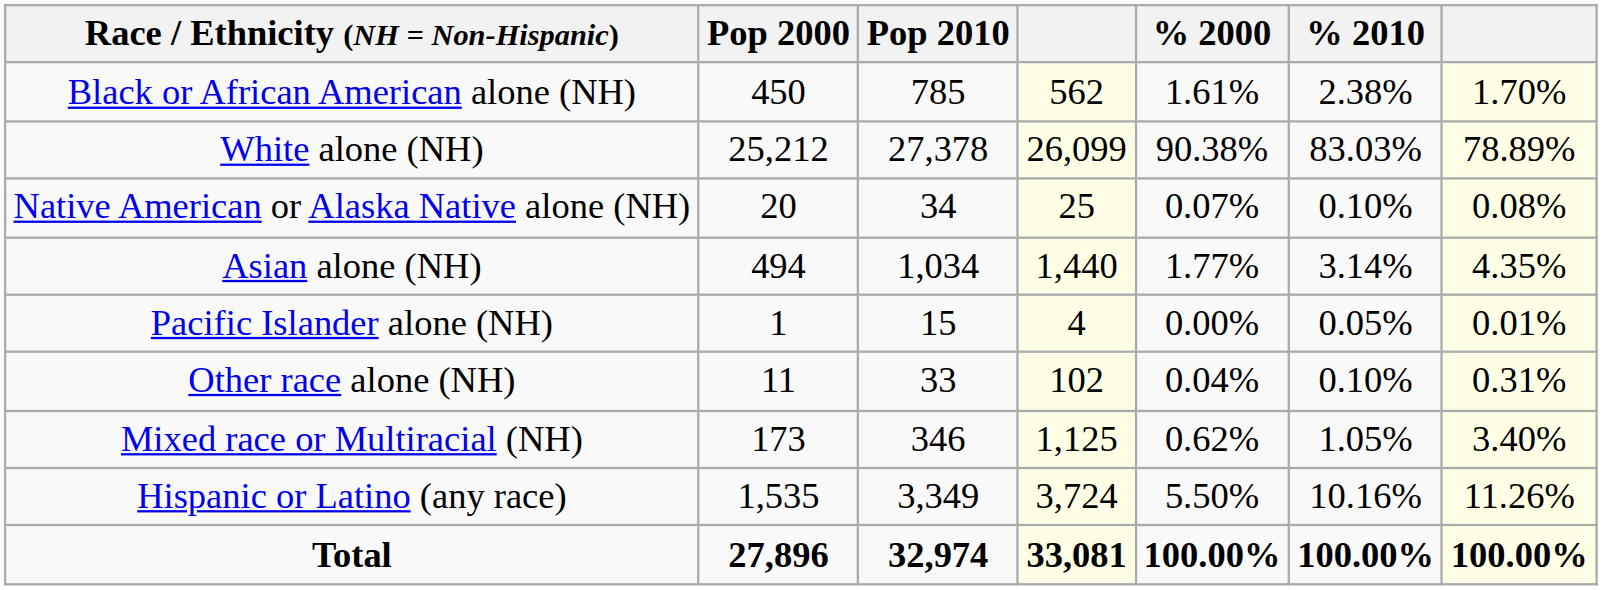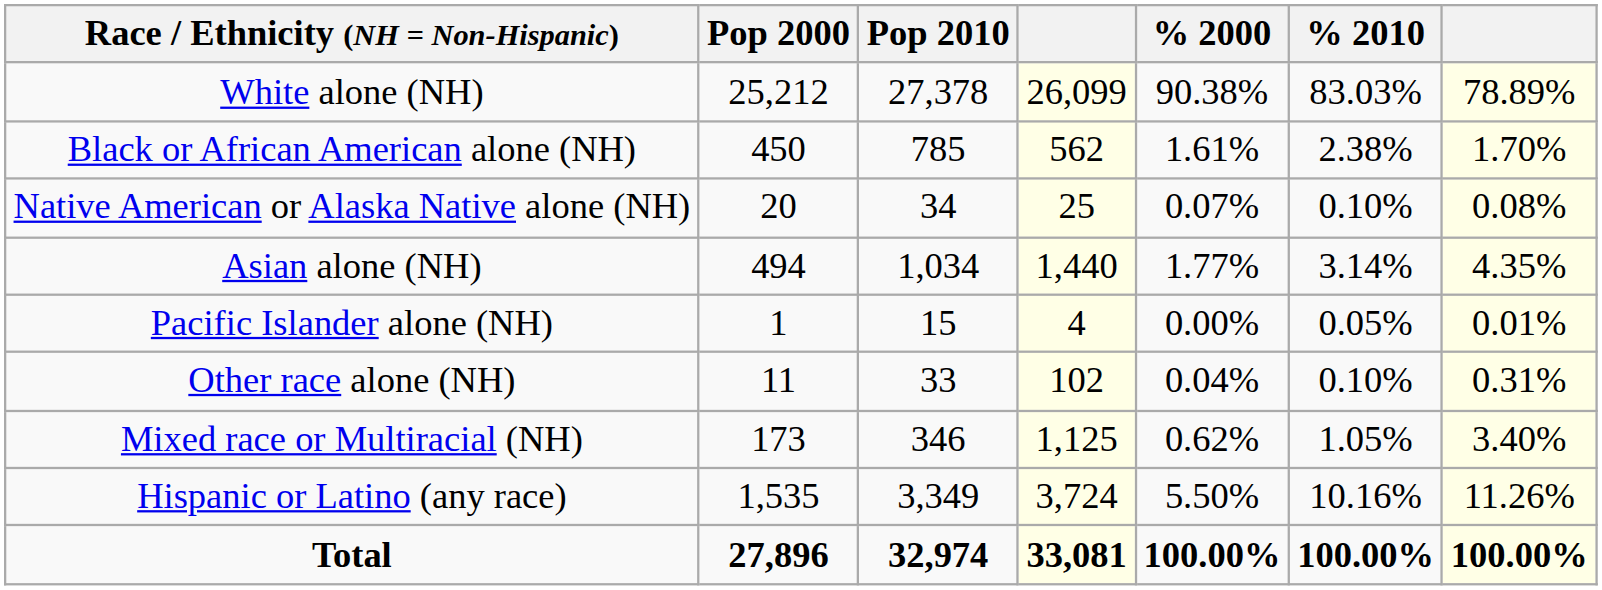rows swapped: White alone (NH) <-> Black or African American alone (NH)
